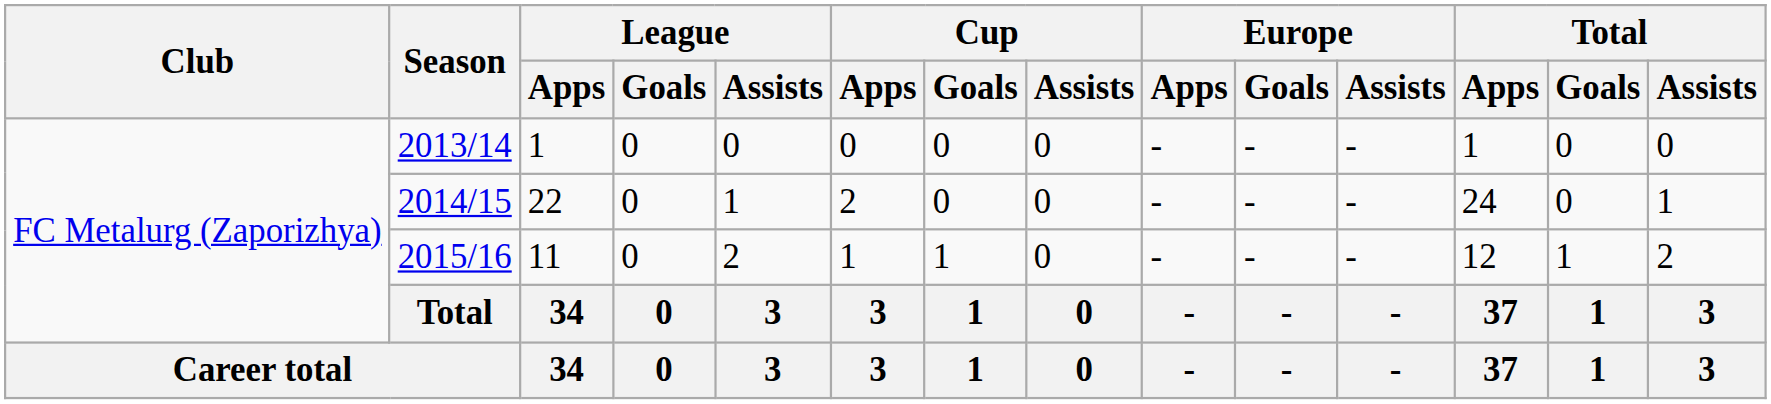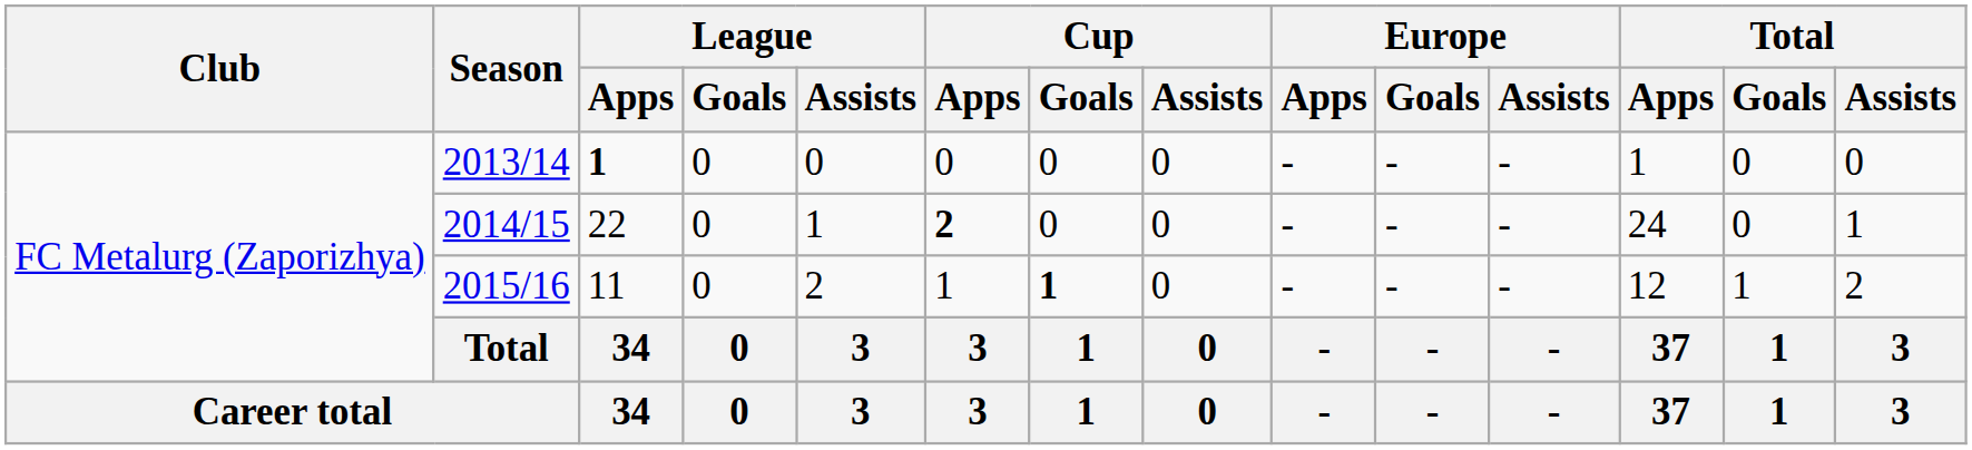2013/14 | League / Apps: normal -> bold
2014/15 | Cup / Apps: normal -> bold
2015/16 | Cup / Goals: normal -> bold
